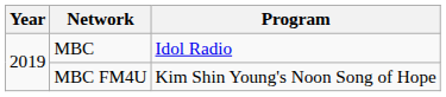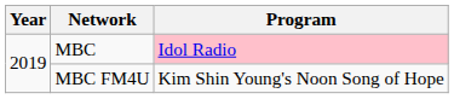MBC | Program: no background -> pink background
